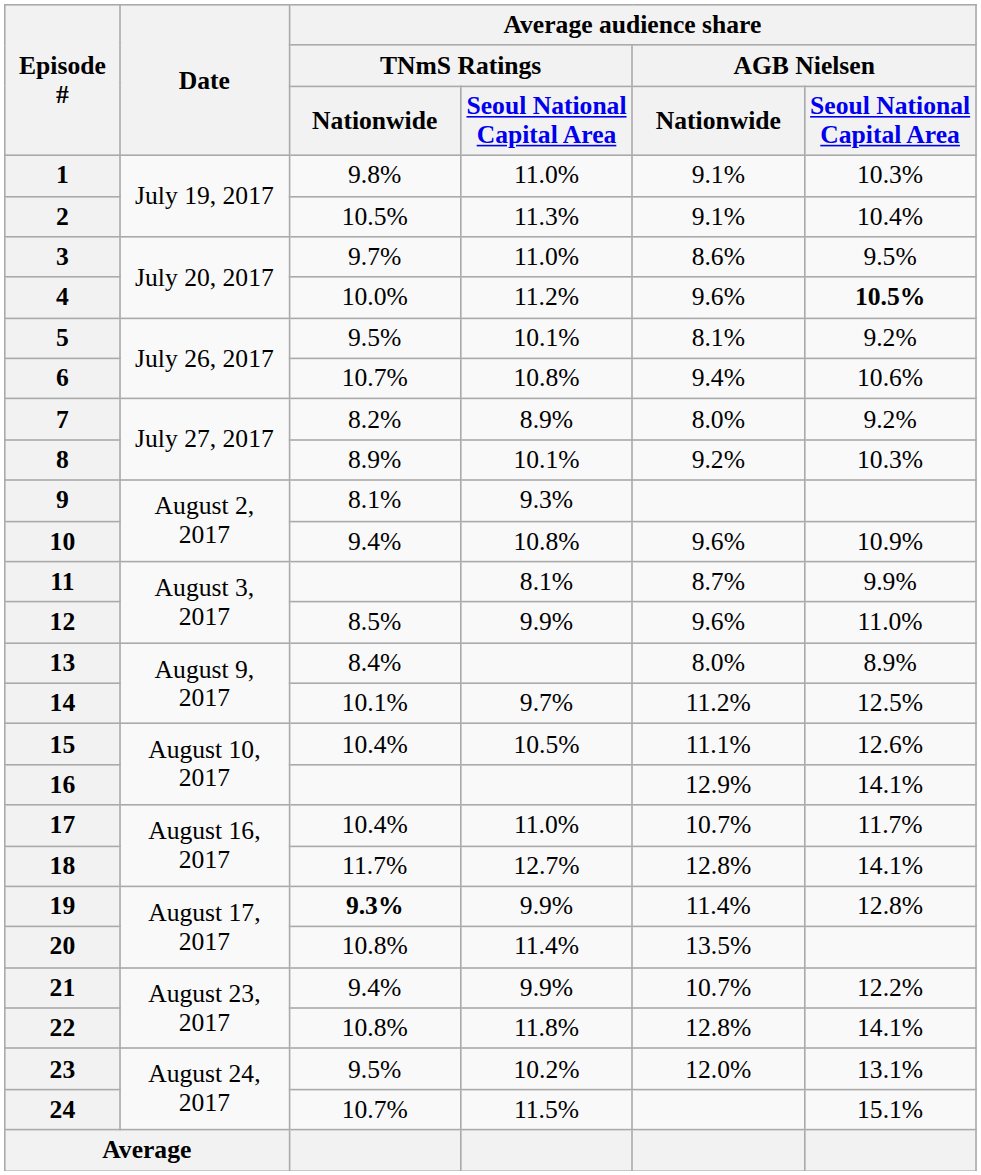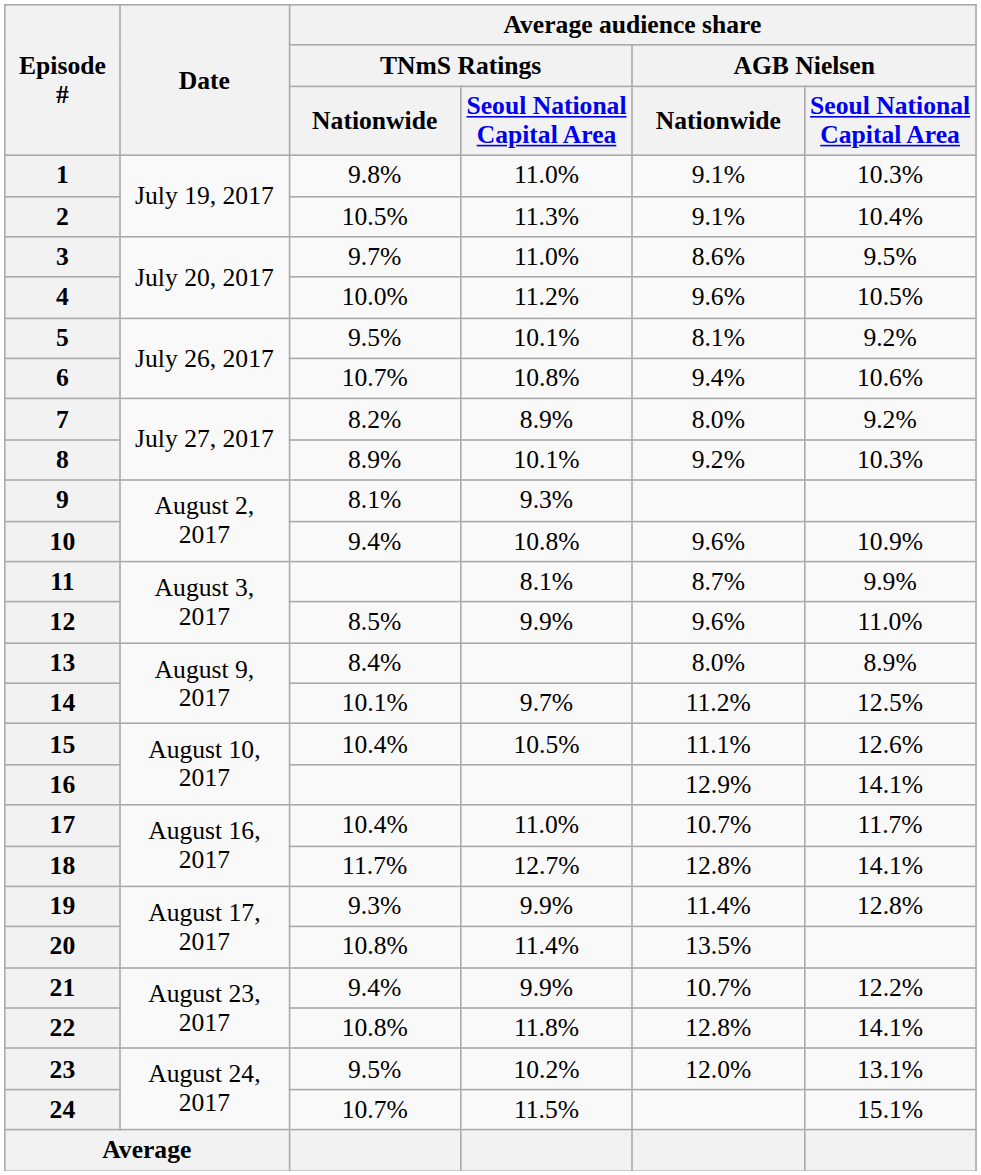4 | column 6: bold -> normal
19 | Average audience share / TNmS Ratings / Nationwide: bold -> normal
